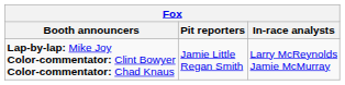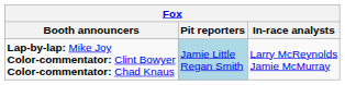row 3 | Pit reporters: no background -> lightblue background
